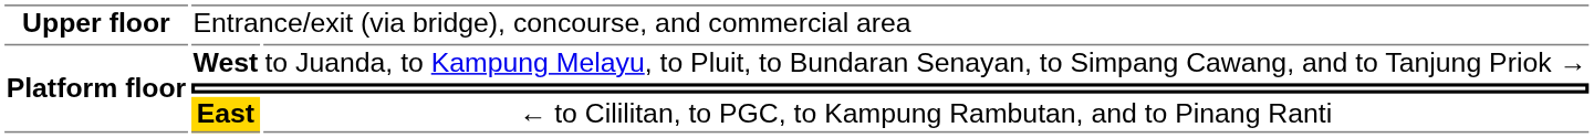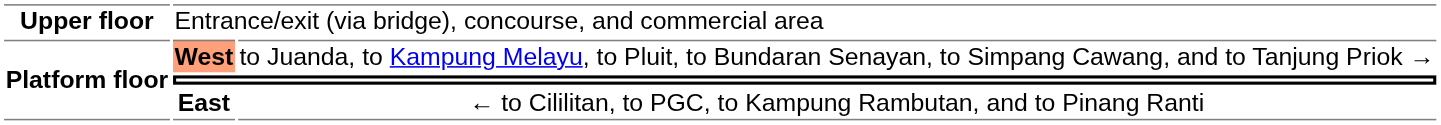West | column 2: no background -> lightsalmon background
East | column 2: gold background -> no background
